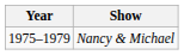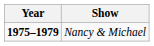Nancy & Michael | Year: normal -> bold
